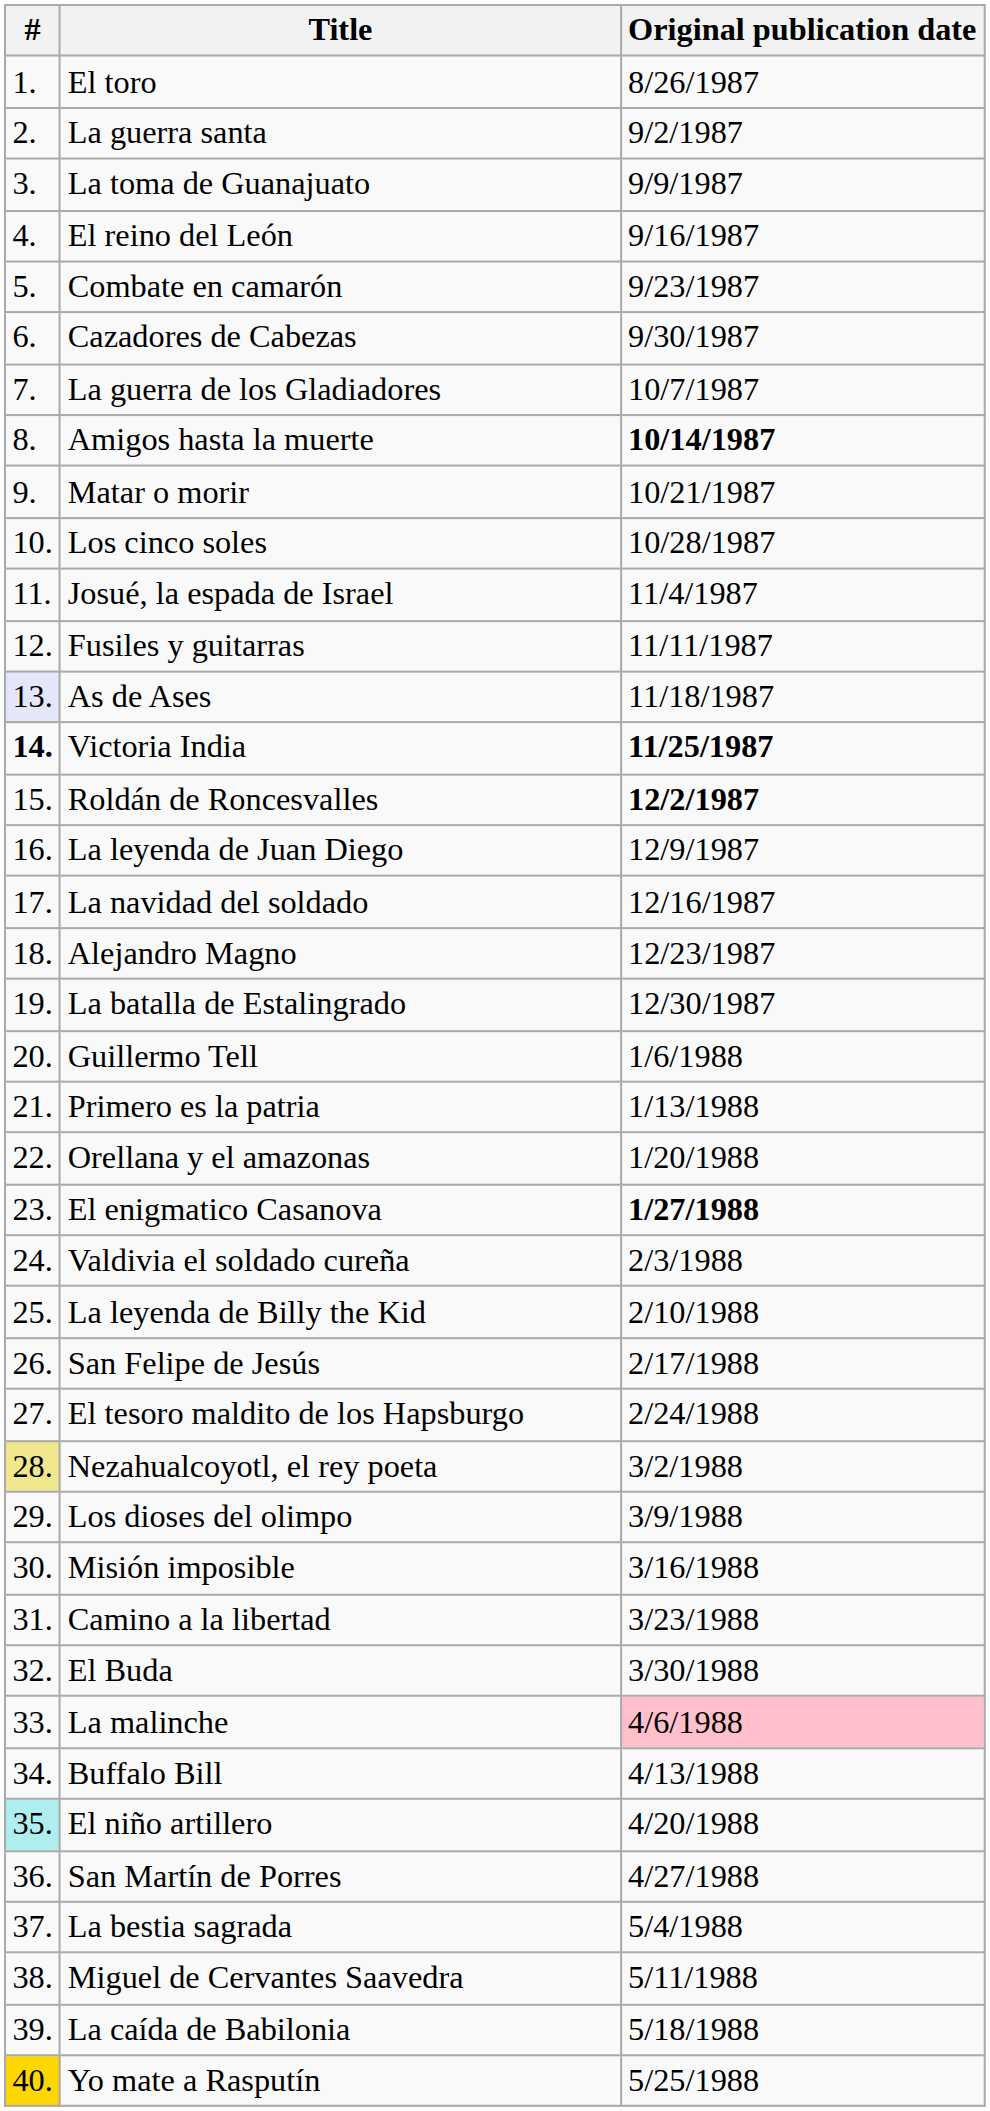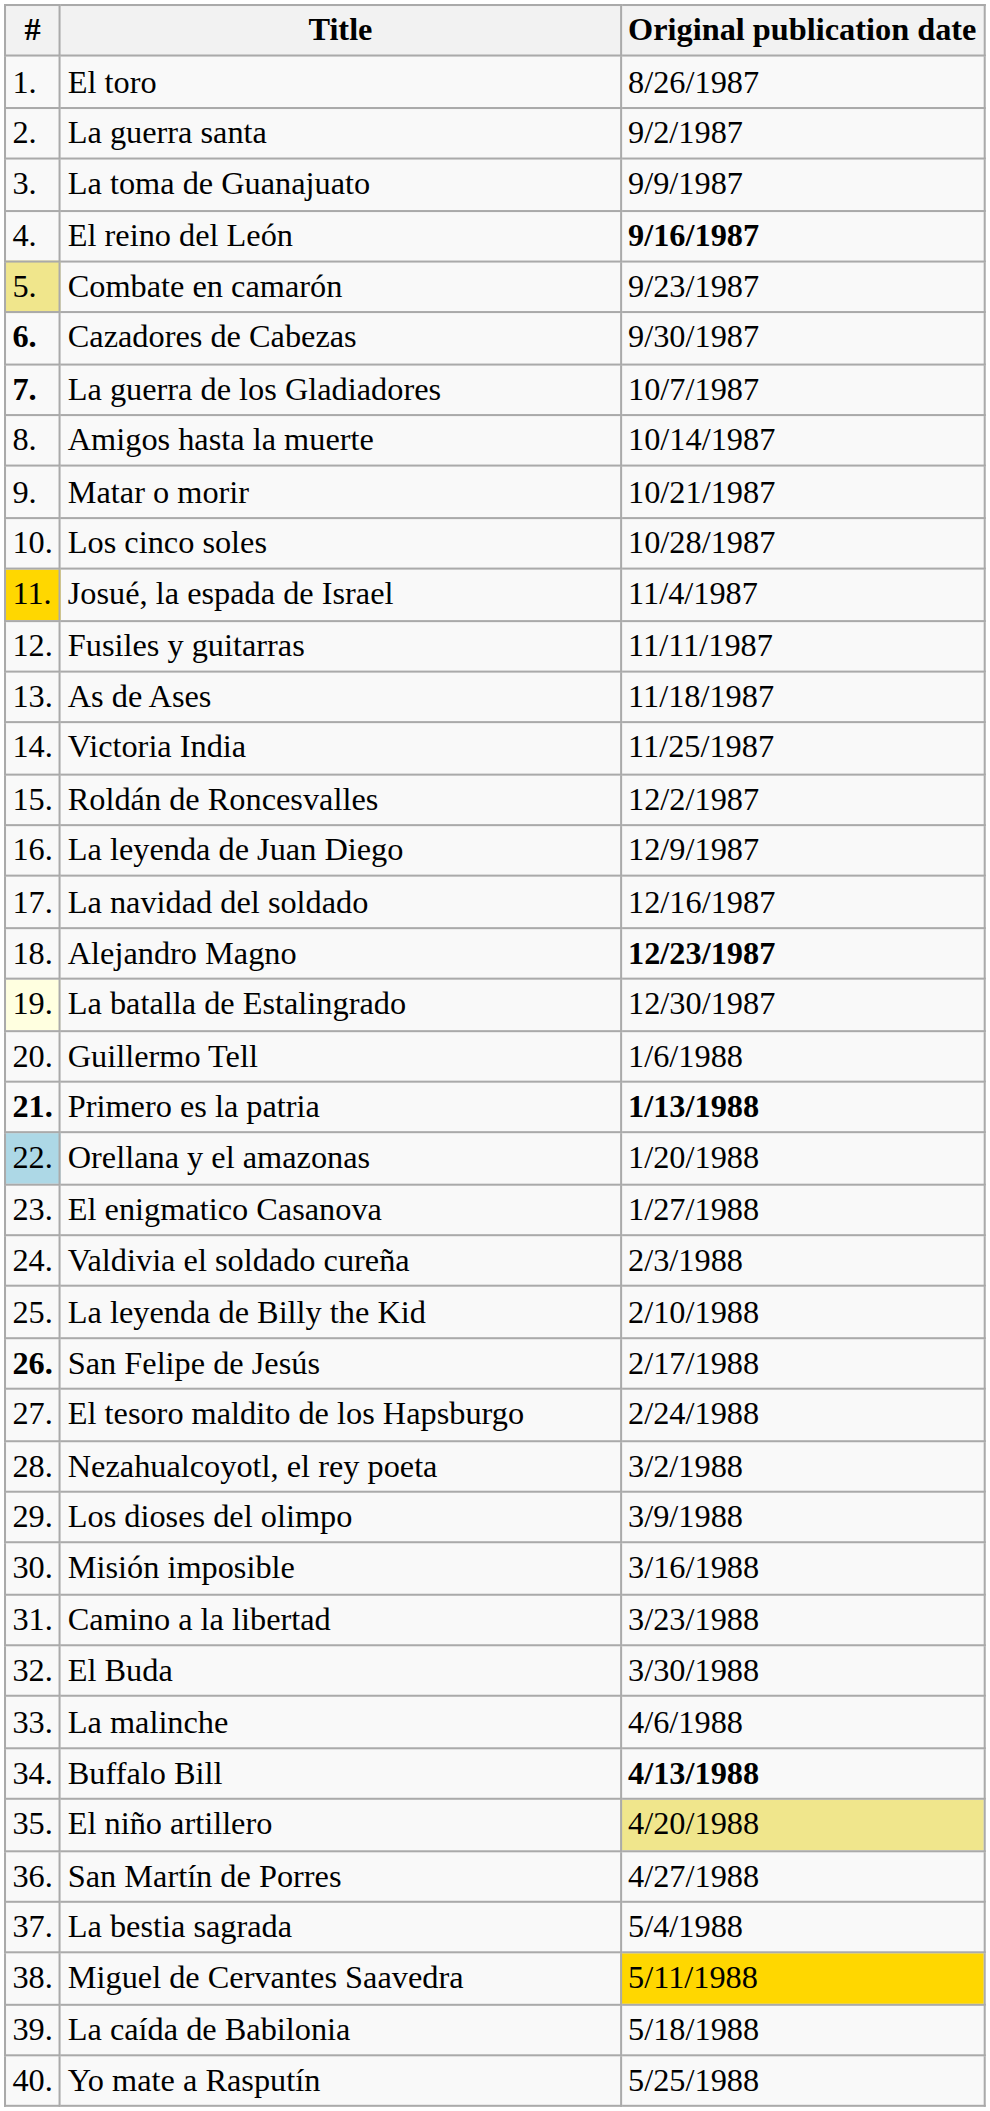El reino del León | Original publication date: normal -> bold
Combate en camarón | #: no background -> khaki background
Cazadores de Cabezas | #: normal -> bold
La guerra de los Gladiadores | #: normal -> bold
Amigos hasta la muerte | Original publication date: bold -> normal
Josué, la espada de Israel | #: no background -> gold background
As de Ases | #: lavender background -> no background
Victoria India | #: bold -> normal
Victoria India | Original publication date: bold -> normal
Roldán de Roncesvalles | Original publication date: bold -> normal
Alejandro Magno | Original publication date: normal -> bold
La batalla de Estalingrado | #: no background -> lightyellow background
Primero es la patria | #: normal -> bold
Primero es la patria | Original publication date: normal -> bold
Orellana y el amazonas | #: no background -> lightblue background
El enigmatico Casanova | Original publication date: bold -> normal
San Felipe de Jesús | #: normal -> bold
Nezahualcoyotl, el rey poeta | #: khaki background -> no background
La malinche | Original publication date: pink background -> no background
Buffalo Bill | Original publication date: normal -> bold
El niño artillero | #: paleturquoise background -> no background
El niño artillero | Original publication date: no background -> khaki background
Miguel de Cervantes Saavedra | Original publication date: no background -> gold background
Yo mate a Rasputín | #: gold background -> no background
